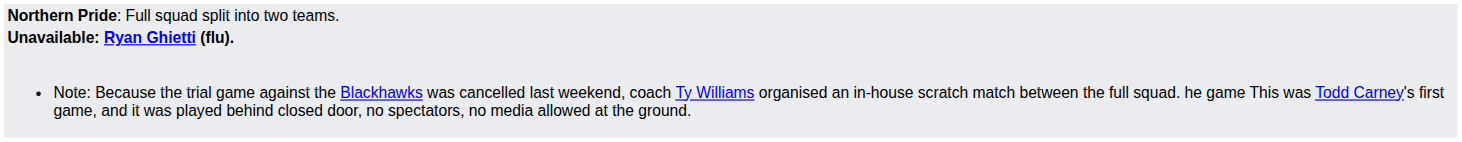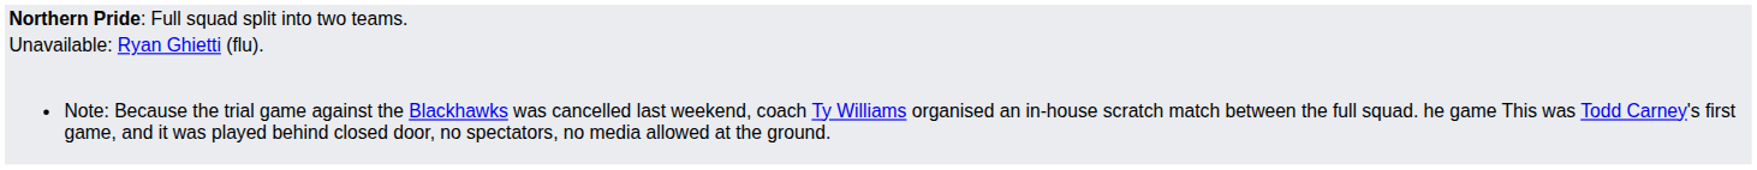row 2 | column 1: bold -> normal
